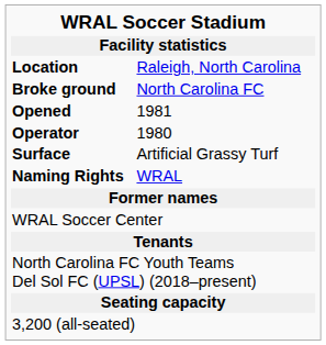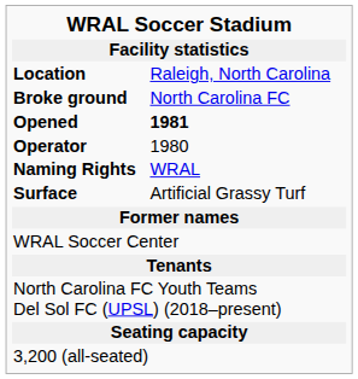Opened | column 2: normal -> bold
rows swapped: Surface <-> Naming Rights
